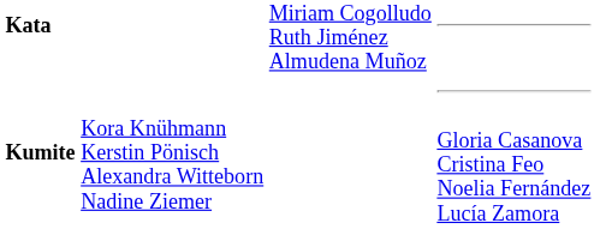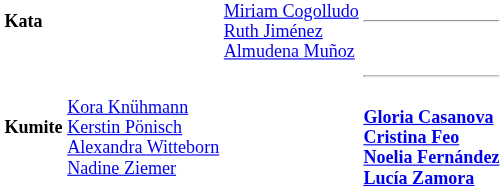Kumite | column 4: normal -> bold
